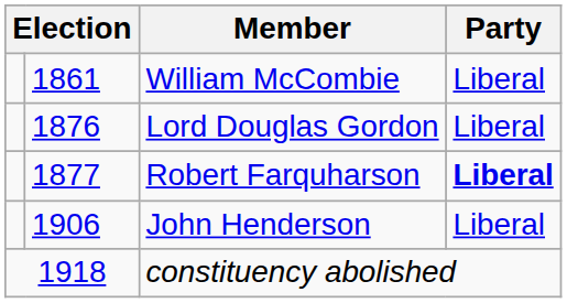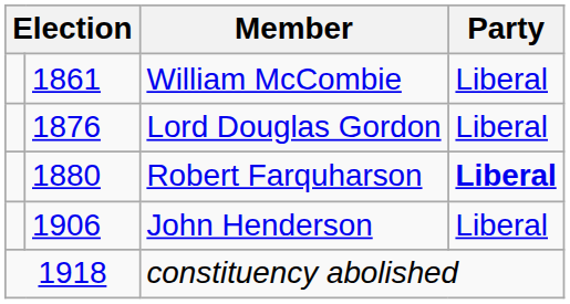Robert Farquharson | column 2: 1877 -> 1880
